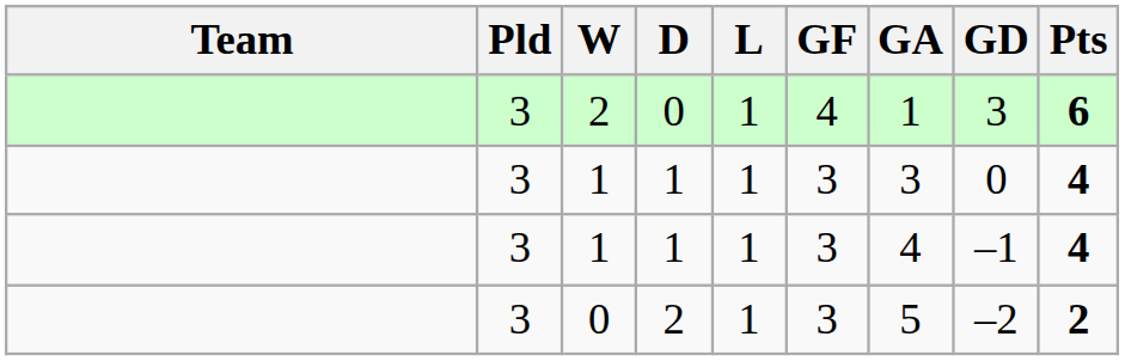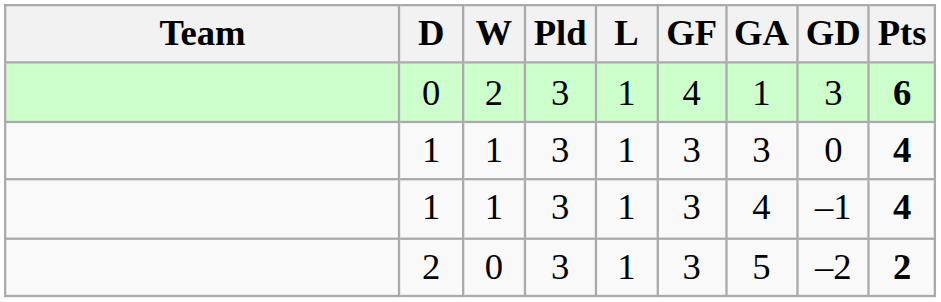columns swapped: Pld <-> D
